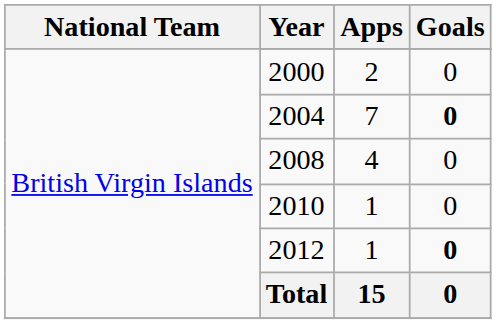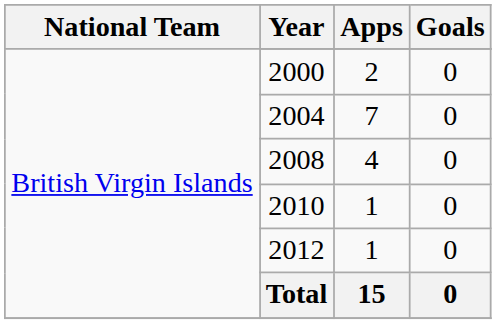2004 | Goals: bold -> normal
2012 | Goals: bold -> normal
